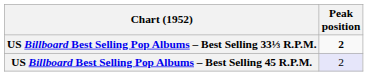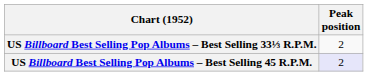row 2 | Peak position: bold -> normal
